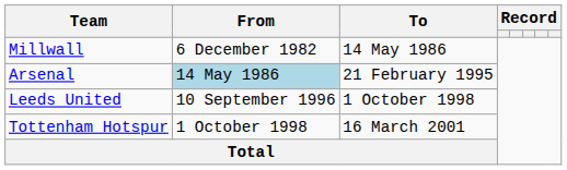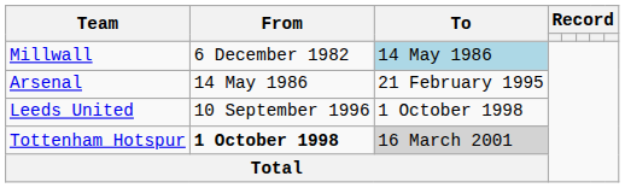Millwall | To: no background -> lightblue background
Arsenal | From: lightblue background -> no background
Tottenham Hotspur | From: normal -> bold
Tottenham Hotspur | To: no background -> lightgrey background
